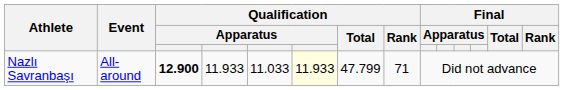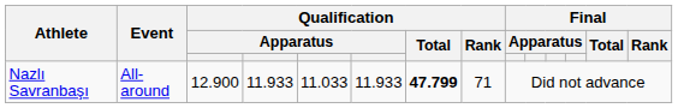row 4 | column 3: bold -> normal
row 4 | column 6: lightyellow background -> no background
row 4 | Qualification / Total: normal -> bold
